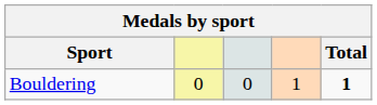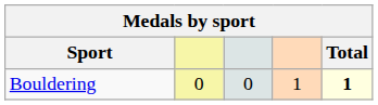Bouldering | Total: no background -> lightyellow background
